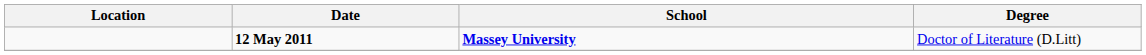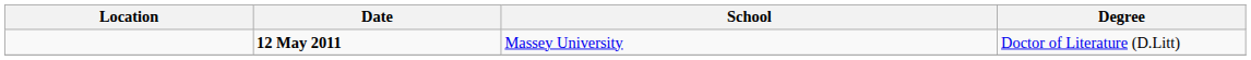12 May 2011 | School: bold -> normal
